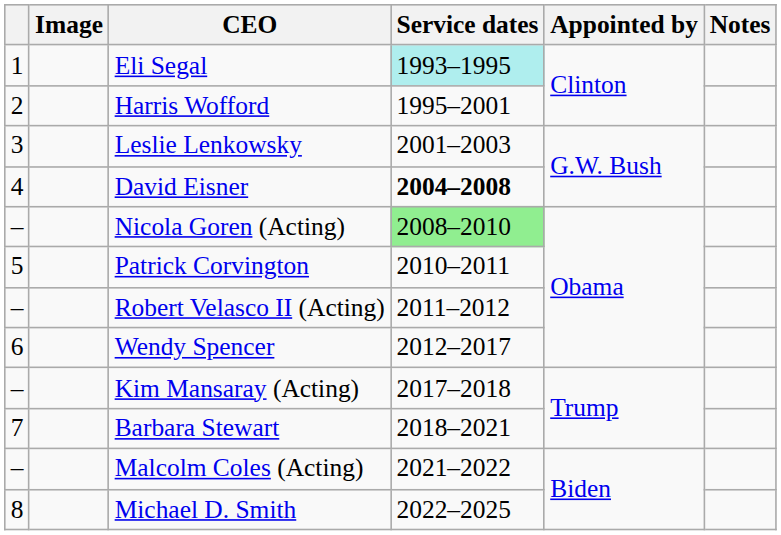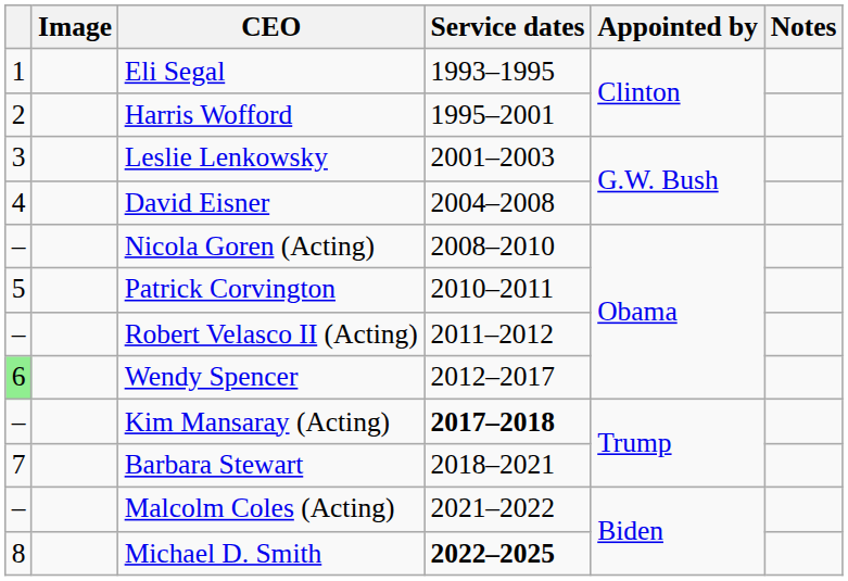Eli Segal | Service dates: paleturquoise background -> no background
David Eisner | Service dates: bold -> normal
Nicola Goren (Acting) | Service dates: lightgreen background -> no background
Wendy Spencer | column 1: no background -> lightgreen background
Kim Mansaray (Acting) | Service dates: normal -> bold
Michael D. Smith | Service dates: normal -> bold
